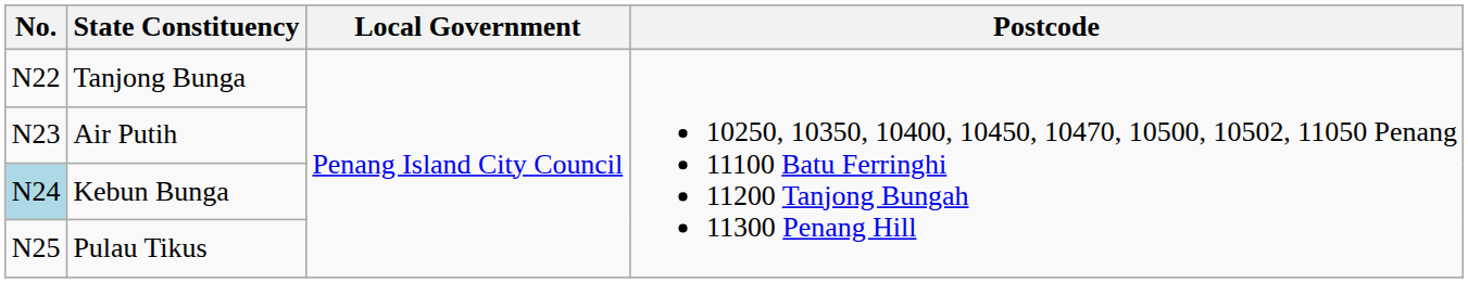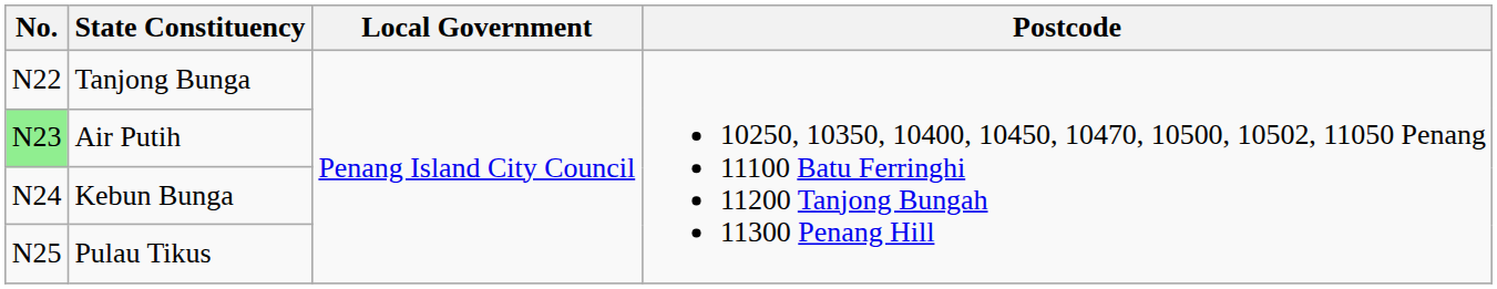Air Putih | No.: no background -> lightgreen background
Kebun Bunga | No.: lightblue background -> no background
